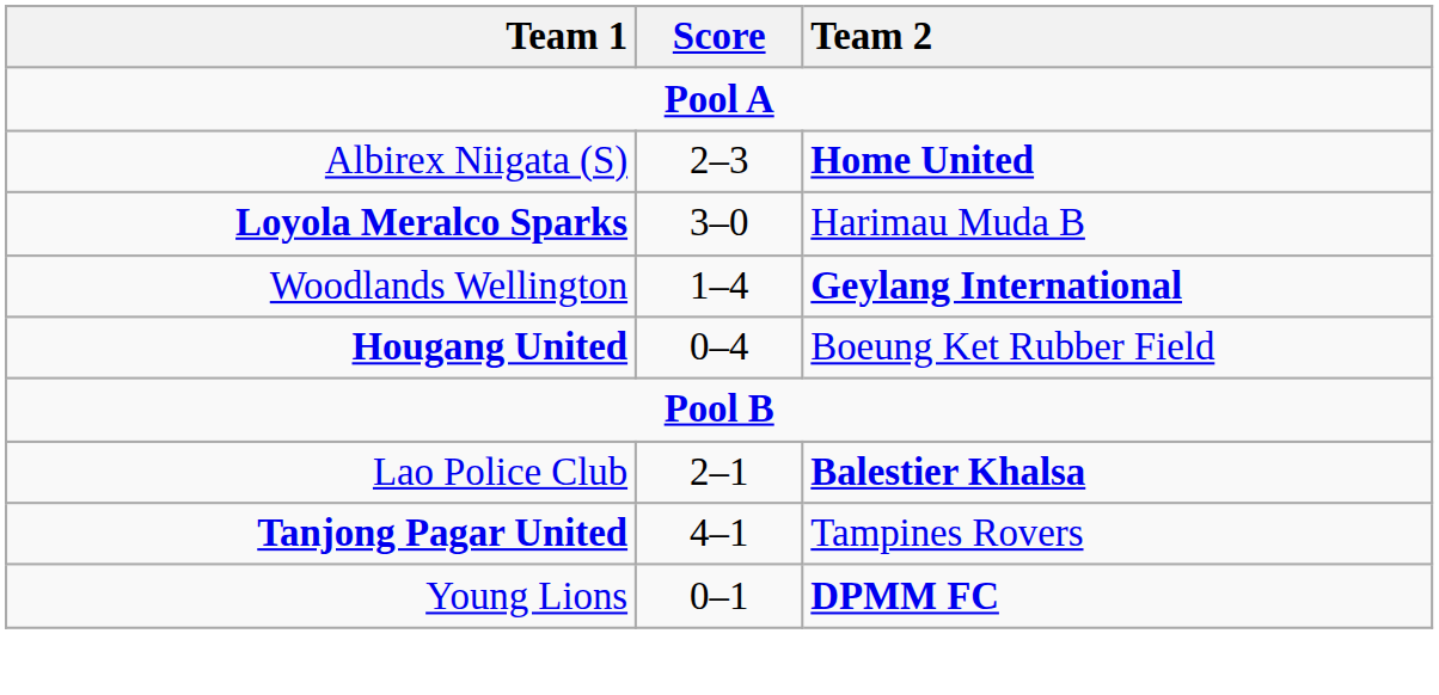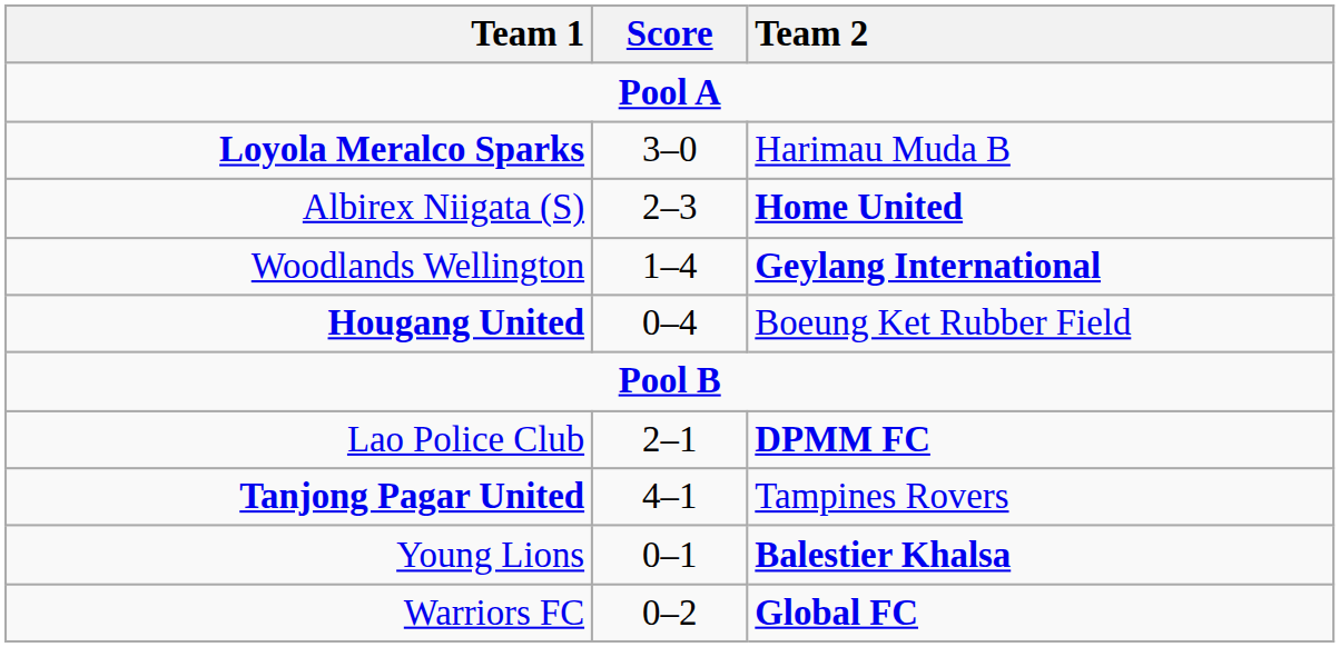rows swapped: Loyola Meralco Sparks <-> Albirex Niigata (S)
Lao Police Club | Team 2: Balestier Khalsa -> DPMM FC
Young Lions | Team 2: DPMM FC -> Balestier Khalsa
+ row: Warriors FC | 0–2 | Global FC
